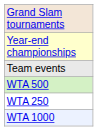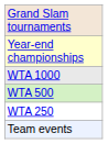row 3 | column 1: Team events -> WTA 1000
row 6 | column 1: WTA 1000 -> Team events
